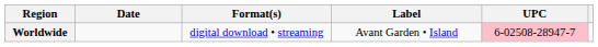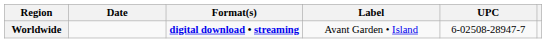Worldwide | Format(s): normal -> bold
Worldwide | UPC: pink background -> no background
